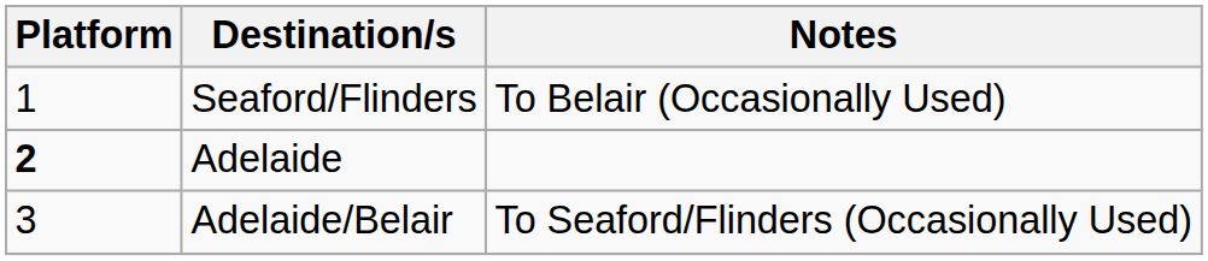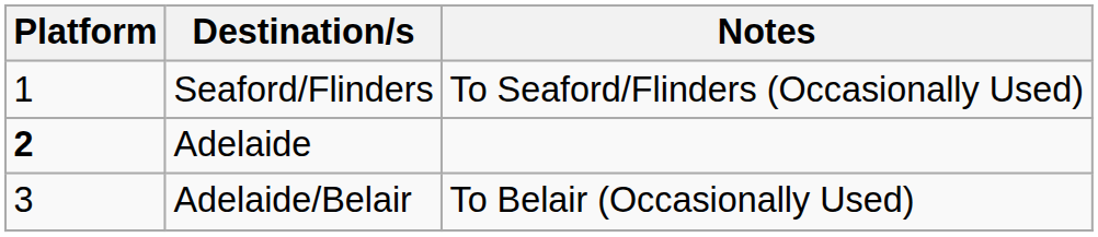Seaford/Flinders | Notes: To Belair (Occasionally Used) -> To Seaford/Flinders (Occasionally Used)
Adelaide/Belair | Notes: To Seaford/Flinders (Occasionally Used) -> To Belair (Occasionally Used)
